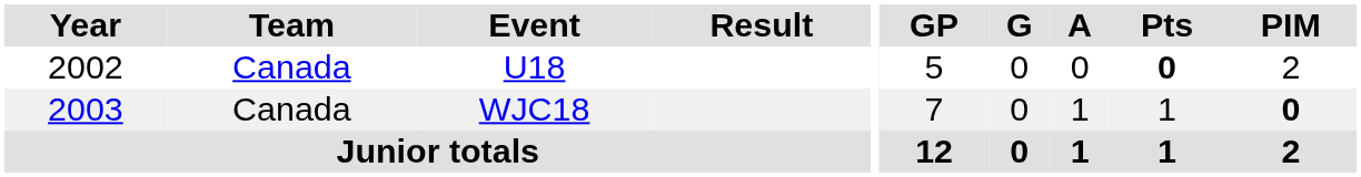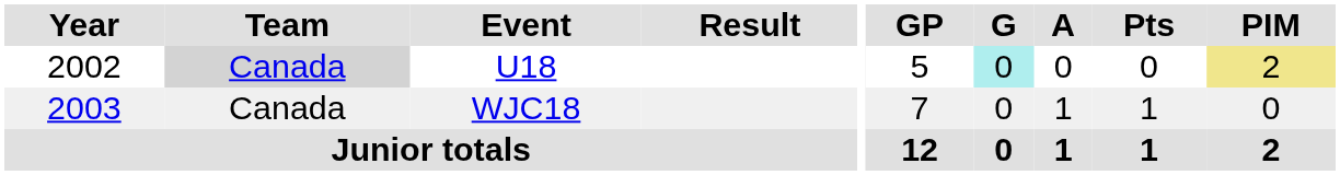U18 | Team: no background -> lightgrey background
U18 | G: no background -> paleturquoise background
U18 | Pts: bold -> normal
U18 | PIM: no background -> khaki background
WJC18 | PIM: bold -> normal
